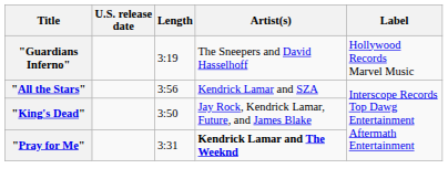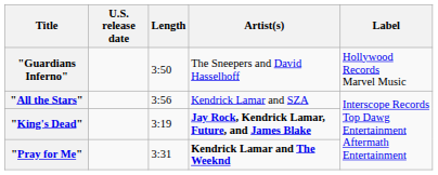"Guardians Inferno" | Length: 3:19 -> 3:50
"King's Dead" | Length: 3:50 -> 3:19
"King's Dead" | Artist(s): normal -> bold
